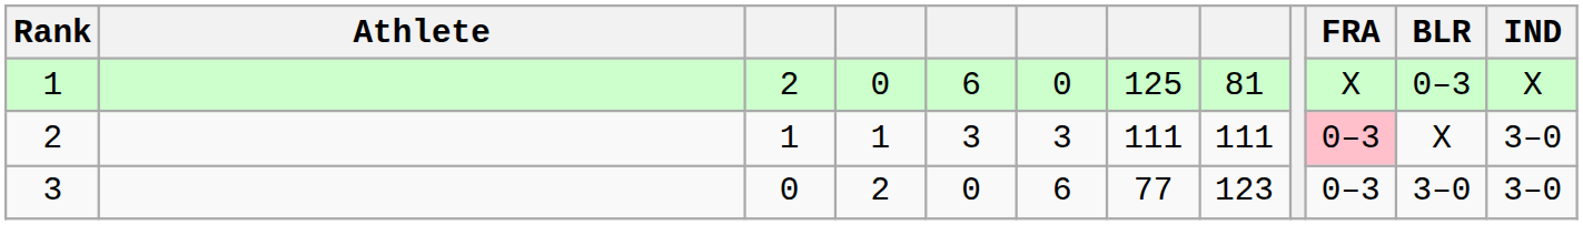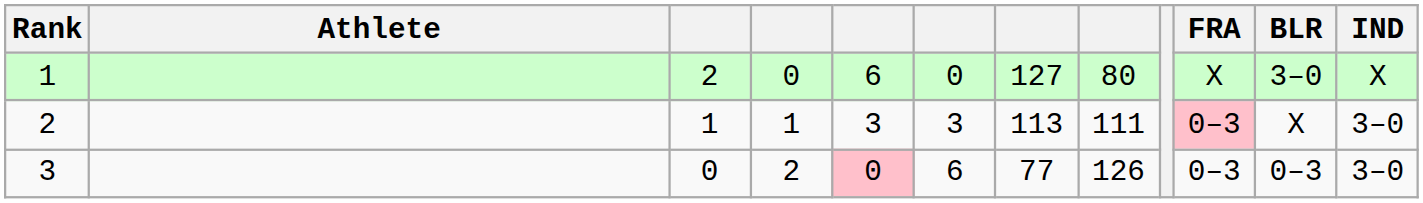row 2 | column 7: 125 -> 127
row 2 | column 8: 81 -> 80
row 2 | BLR: 0–3 -> 3–0
row 3 | column 7: 111 -> 113
row 4 | column 5: no background -> pink background
row 4 | column 8: 123 -> 126
row 4 | BLR: 3–0 -> 0–3
